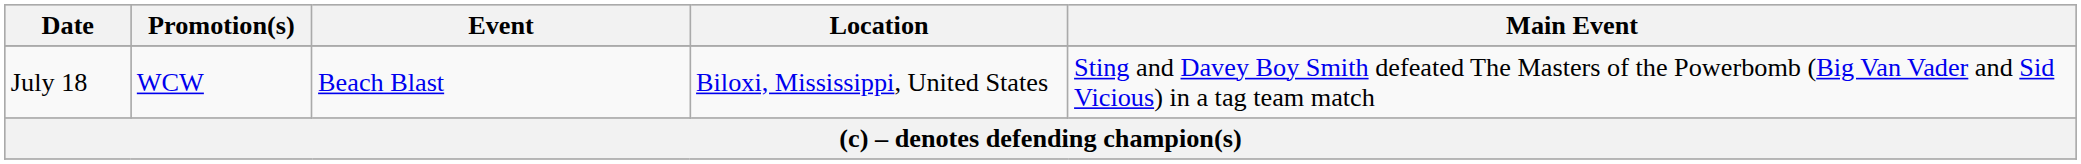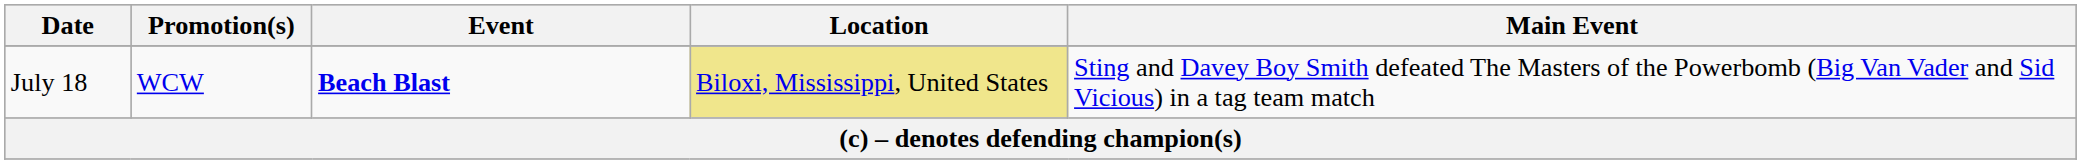July 18 | Event: normal -> bold
July 18 | Location: no background -> khaki background
